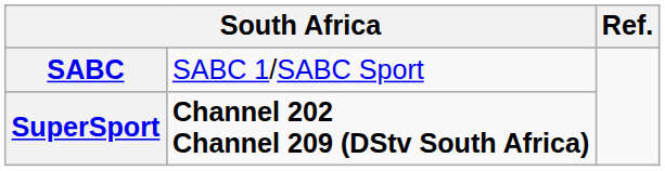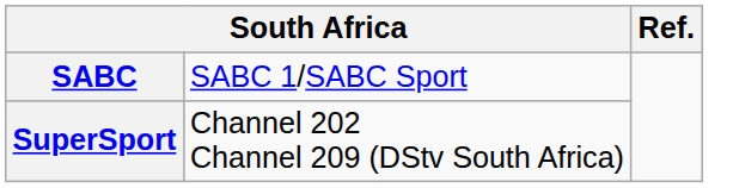SuperSport | column 2: bold -> normal
